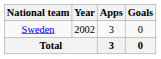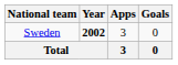Sweden | Year: normal -> bold
